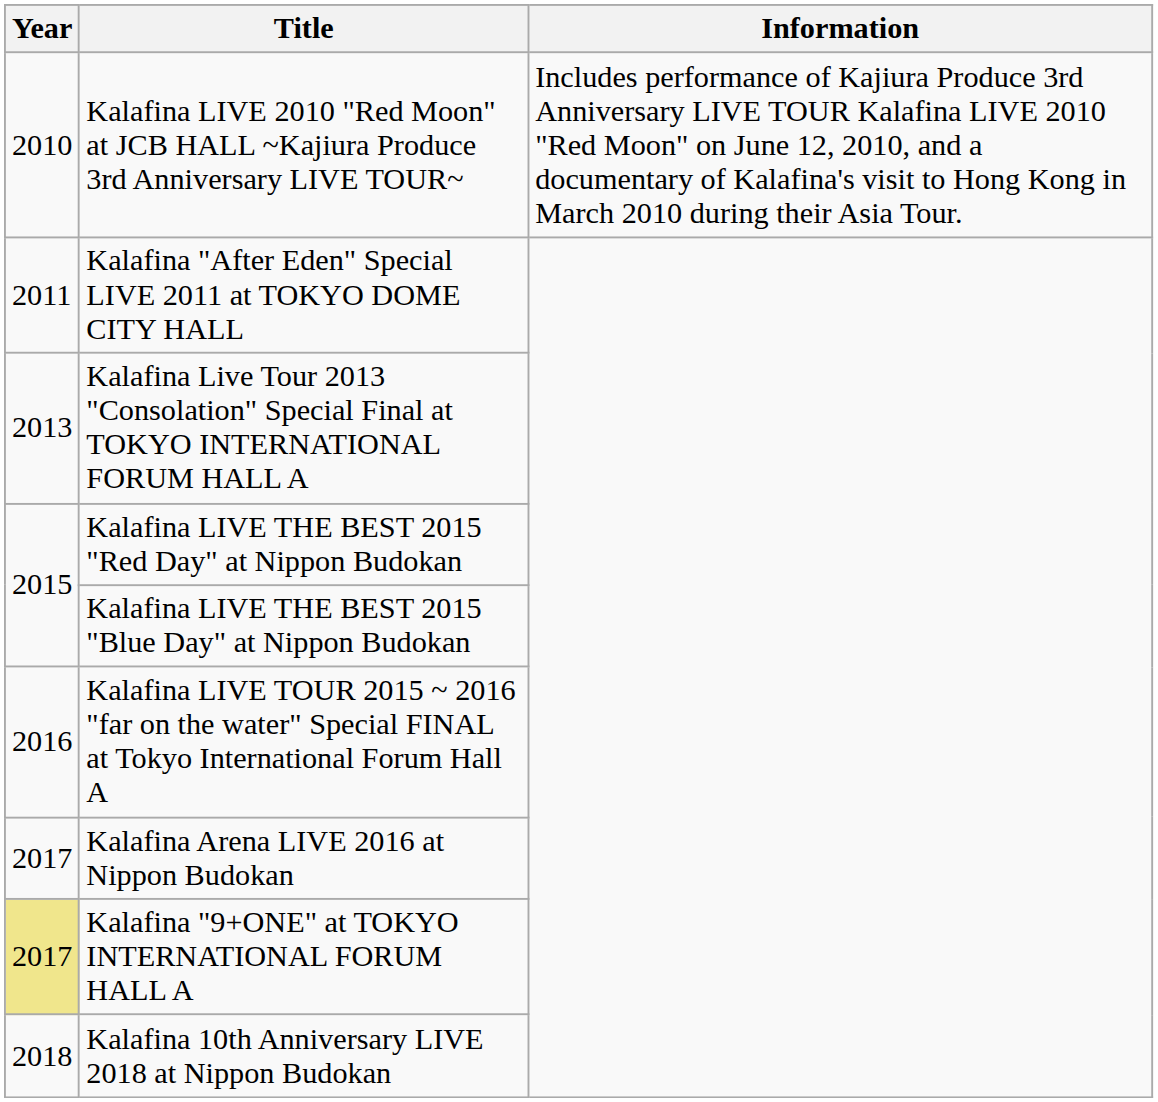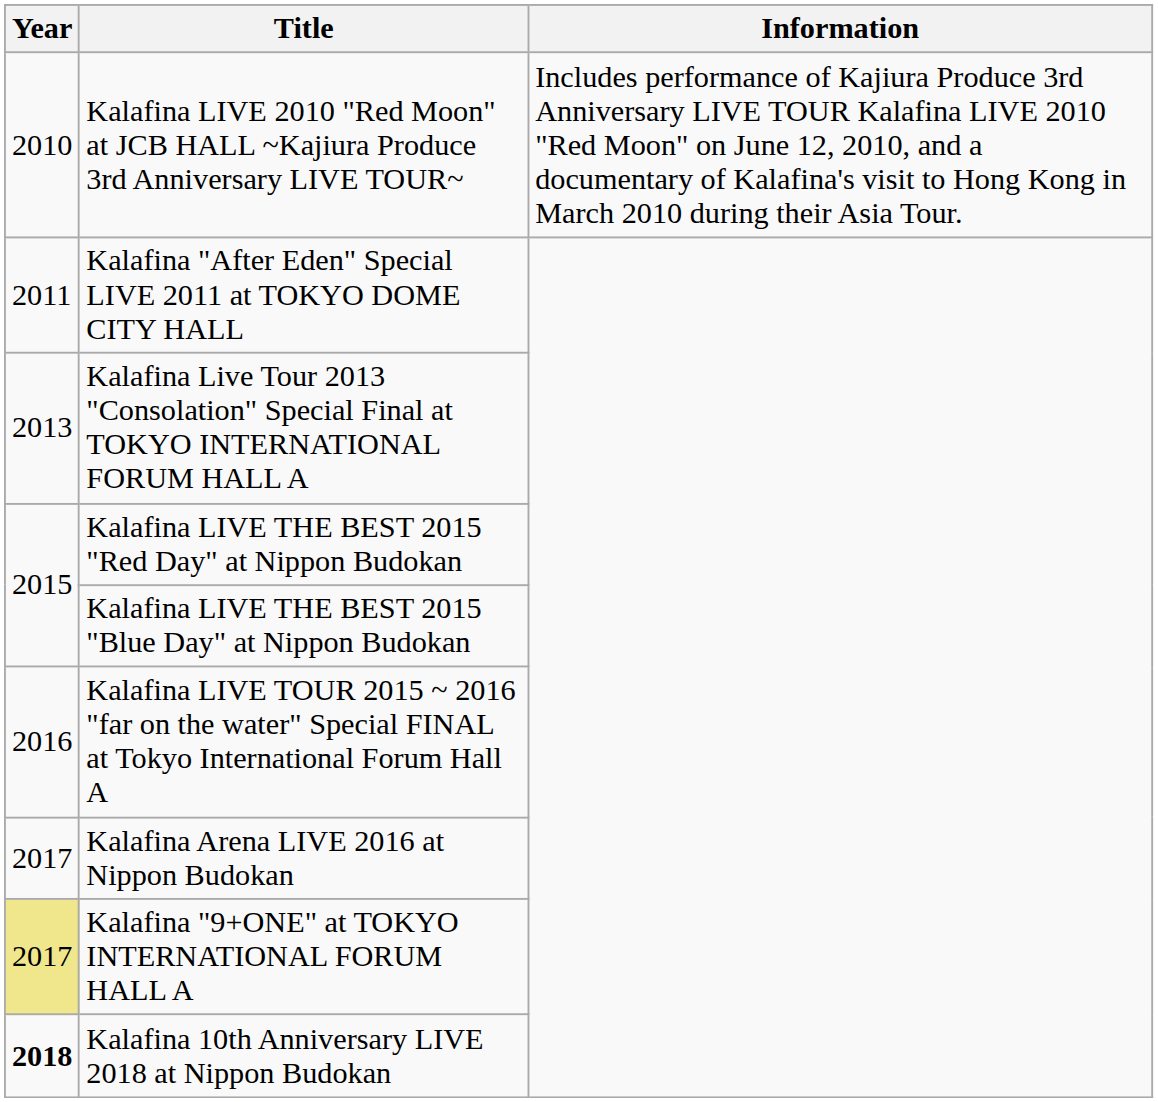Kalafina 10th Anniversary LIVE 2018 at Nippon Budokan | Year: normal -> bold
